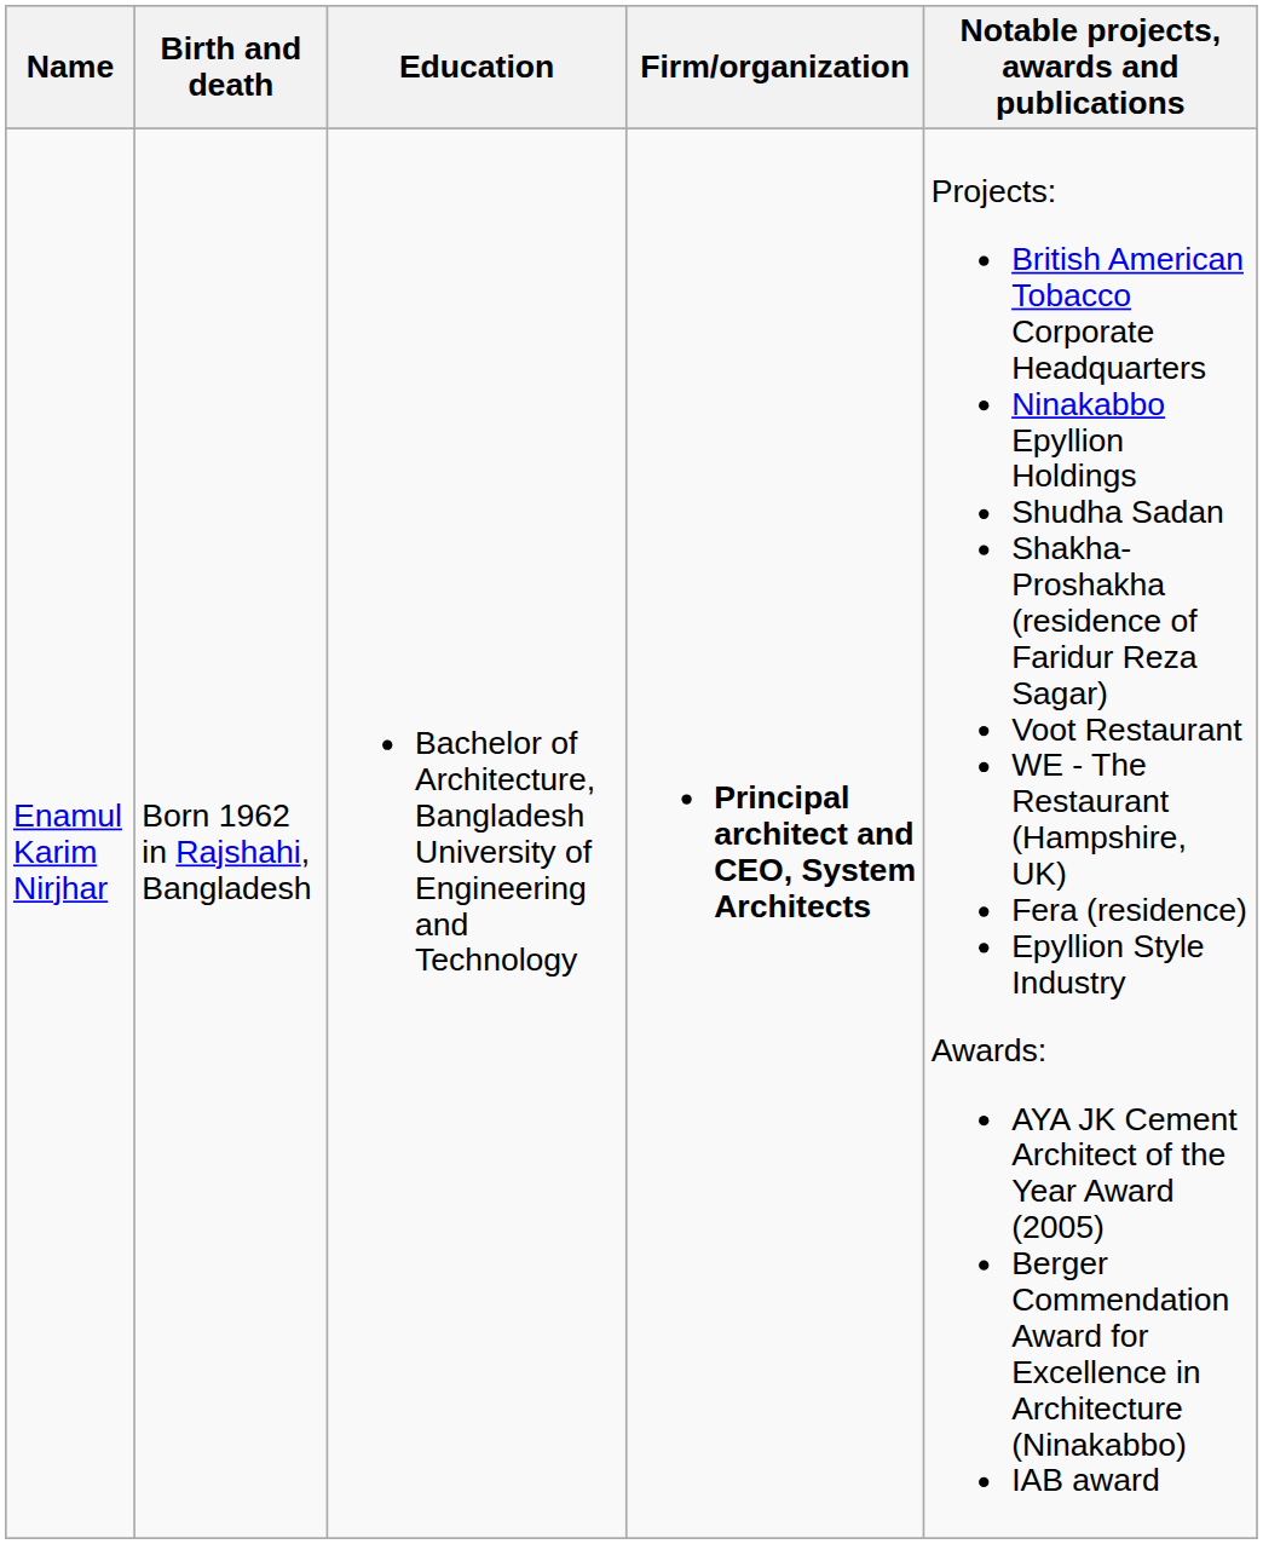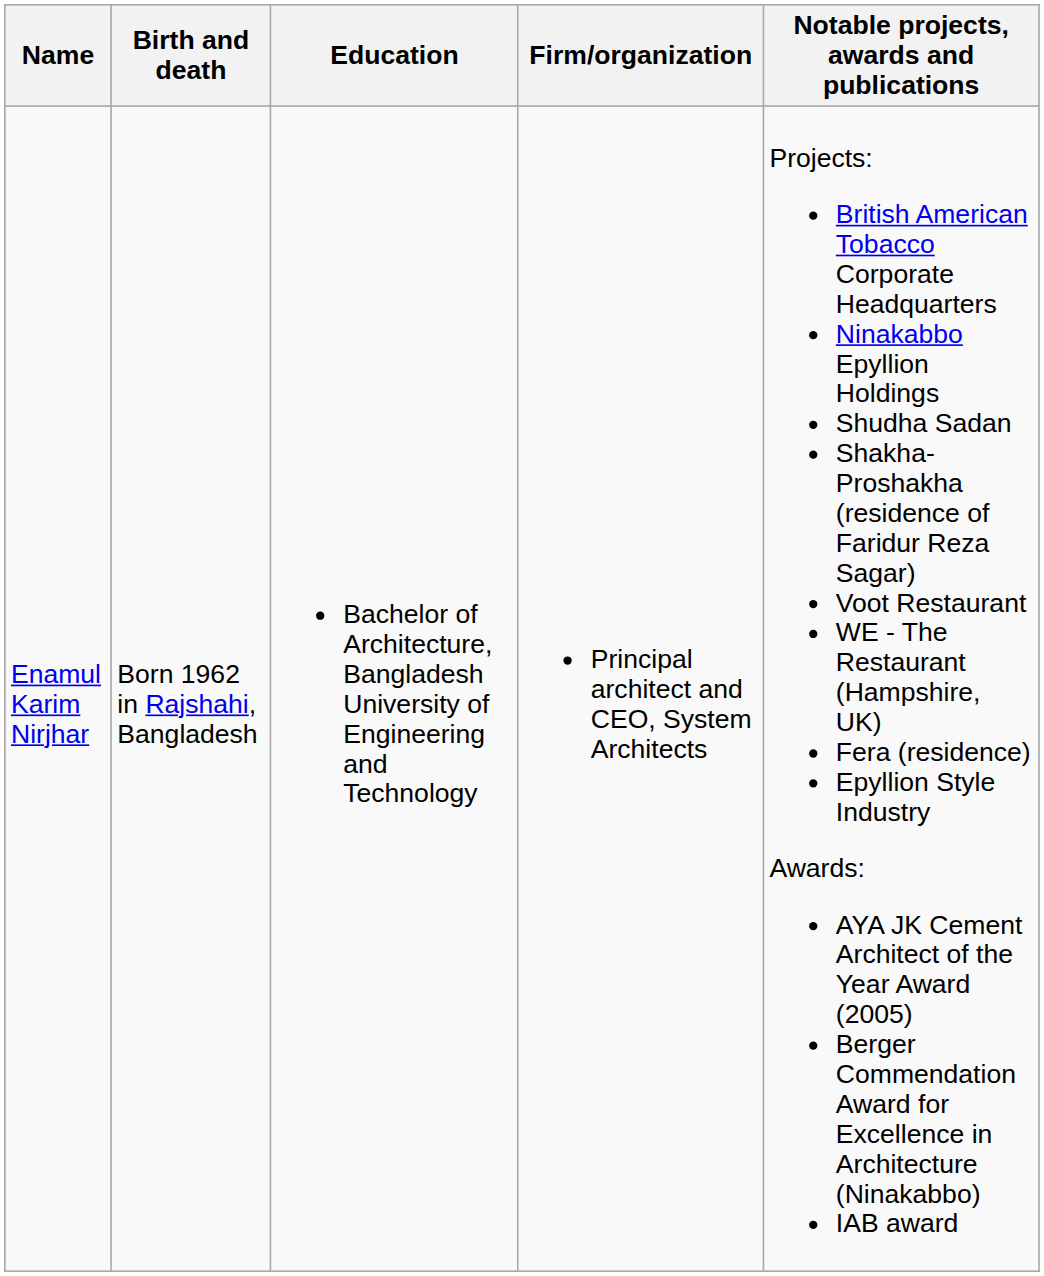Enamul Karim Nirjhar | Firm/organization: bold -> normal
